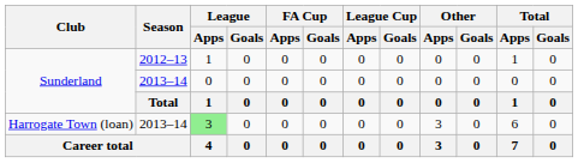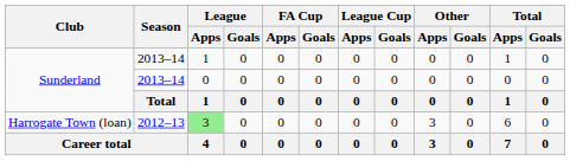row 3 | Season: 2012–13 -> 2013–14
row 6 | Season: 2013–14 -> 2012–13
